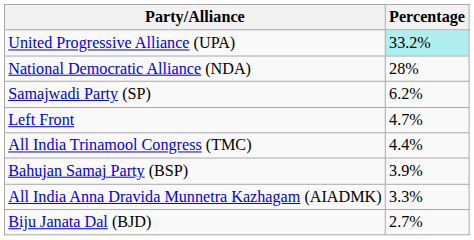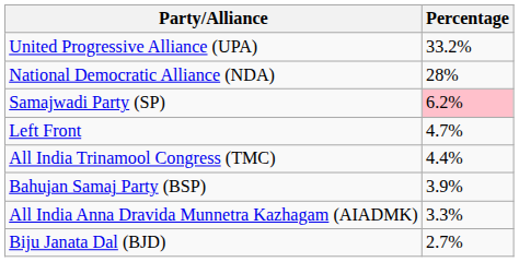United Progressive Alliance (UPA) | Percentage: paleturquoise background -> no background
Samajwadi Party (SP) | Percentage: no background -> pink background
